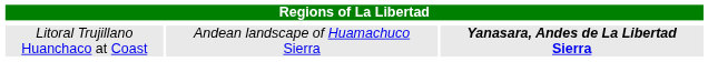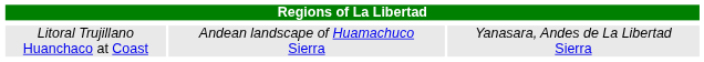Litoral Trujillano Huanchaco at Coast | column 3: bold -> normal
